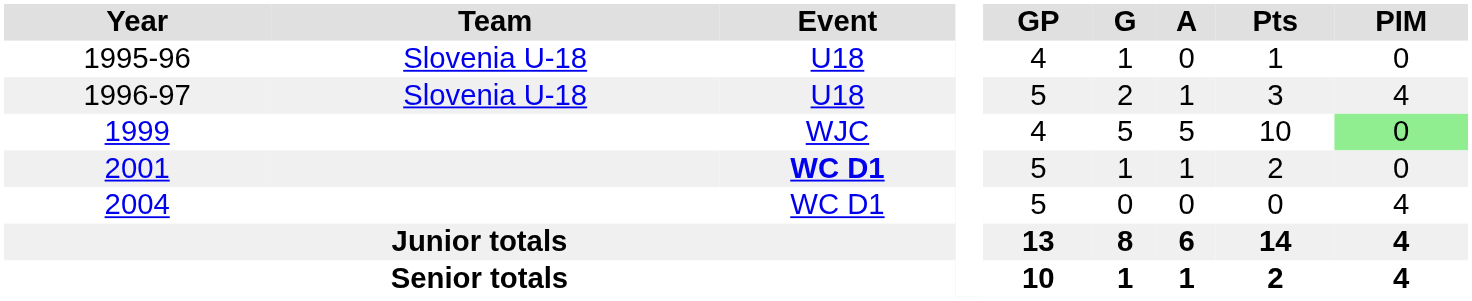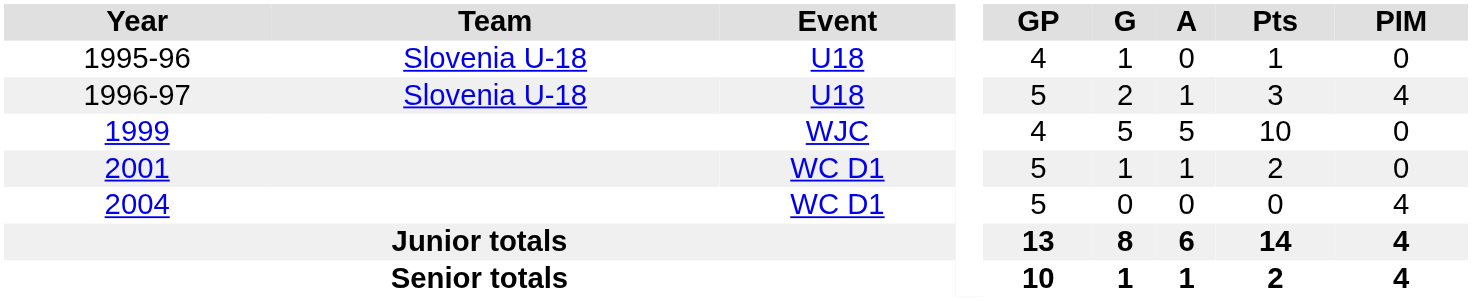1999 | PIM: lightgreen background -> no background
2001 | Event: bold -> normal
